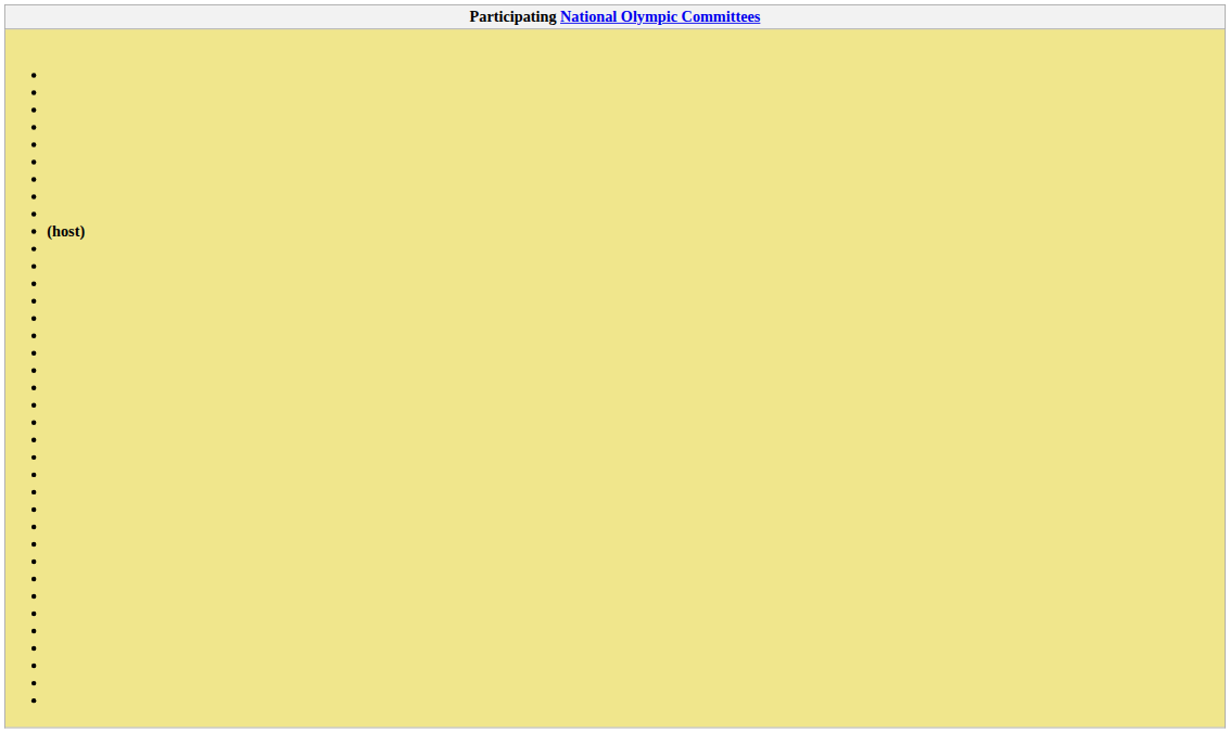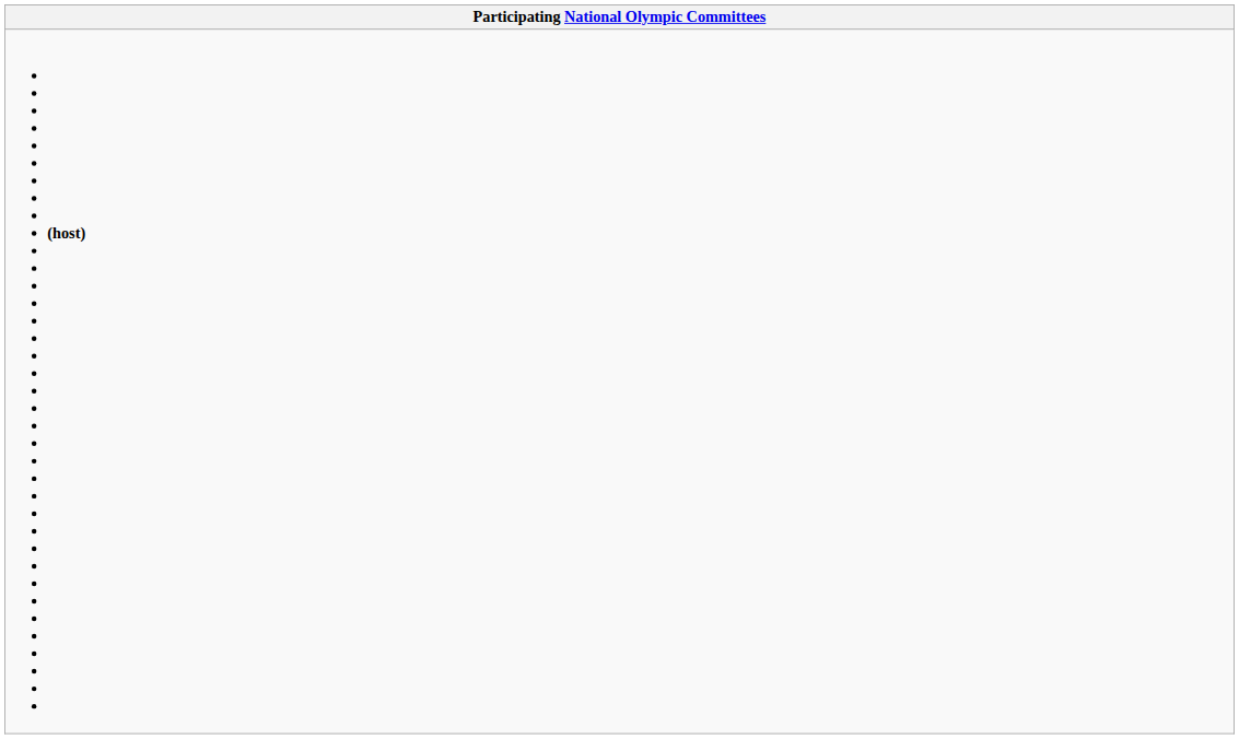row 2 | column 1: khaki background -> no background
